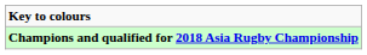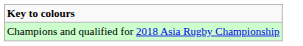row 2 | column 1: bold -> normal
